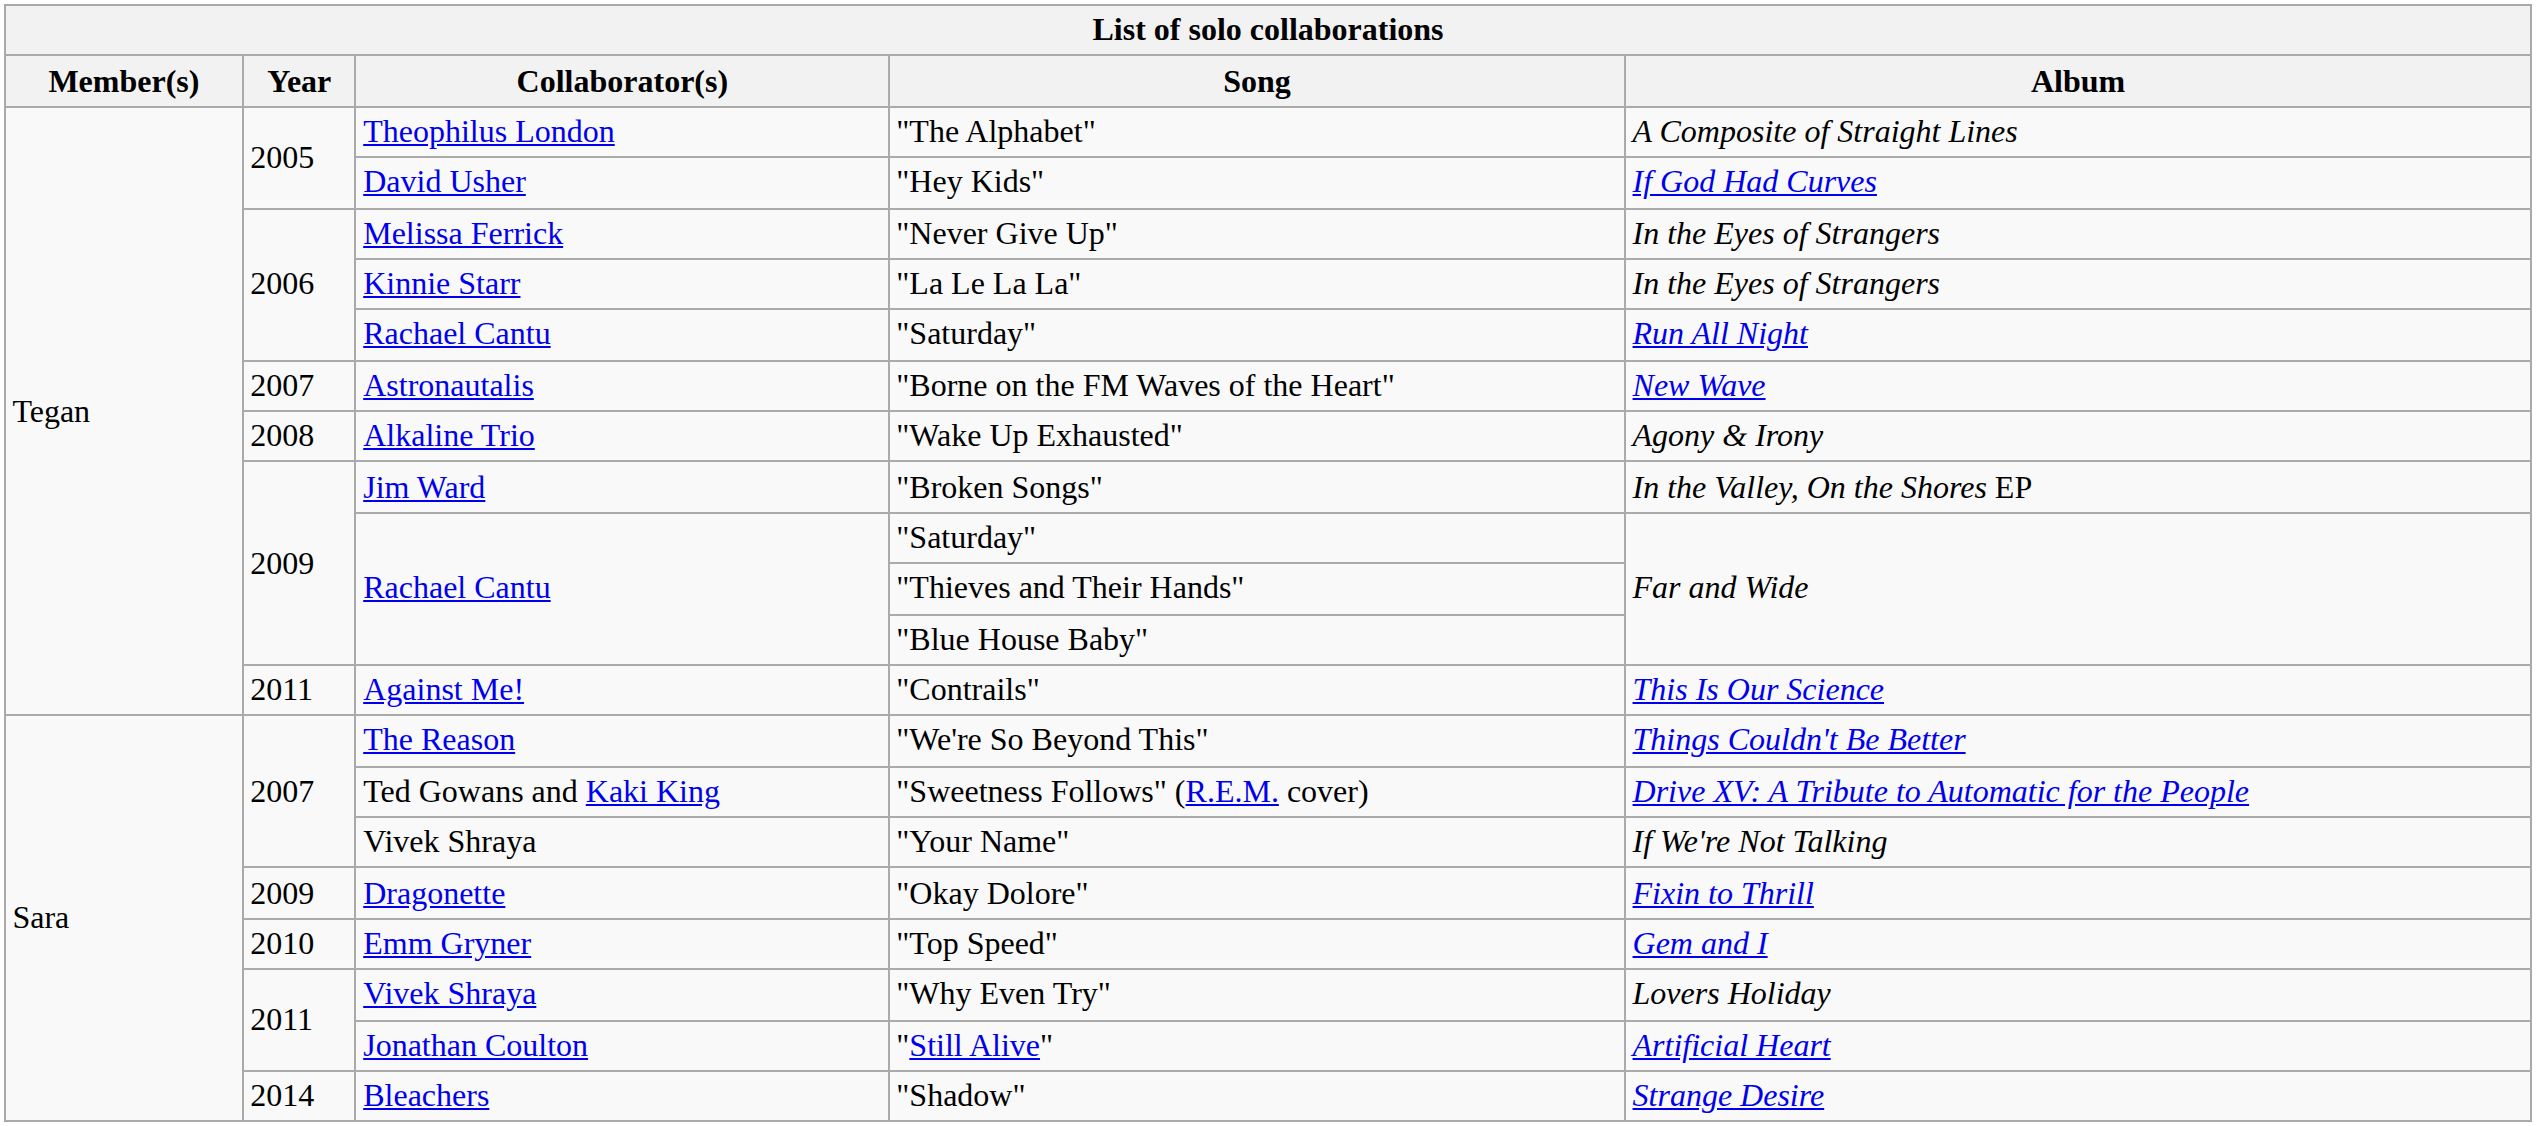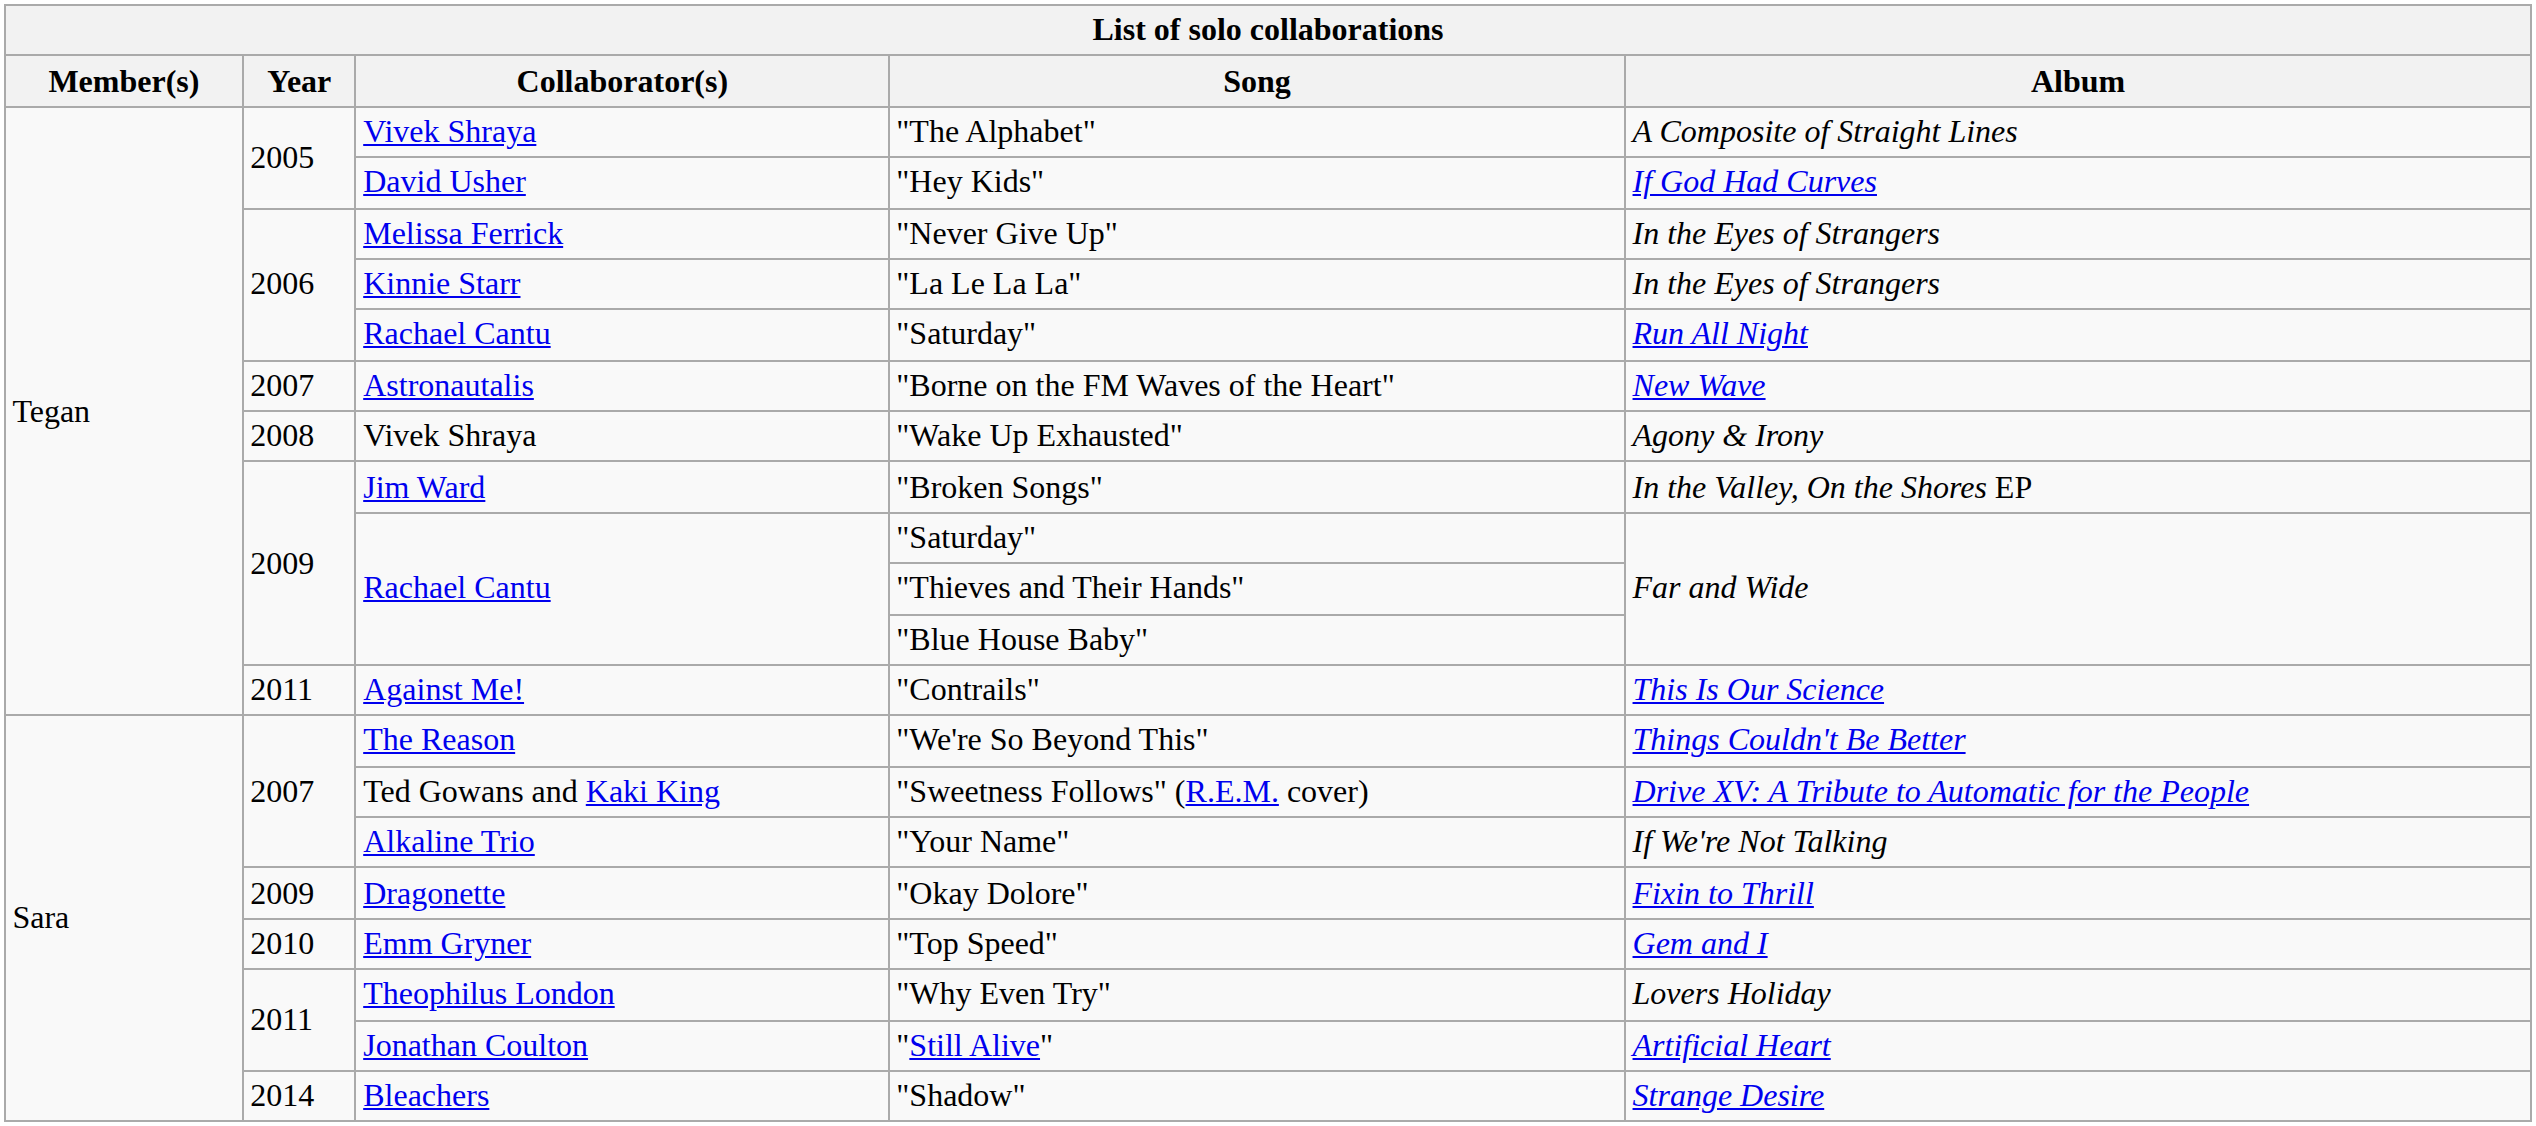"The Alphabet" | Collaborator(s): Theophilus London -> Vivek Shraya
"Wake Up Exhausted" | Collaborator(s): Alkaline Trio -> Vivek Shraya
"Your Name" | Collaborator(s): Vivek Shraya -> Alkaline Trio
"Why Even Try" | Collaborator(s): Vivek Shraya -> Theophilus London
